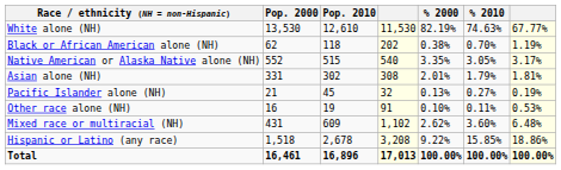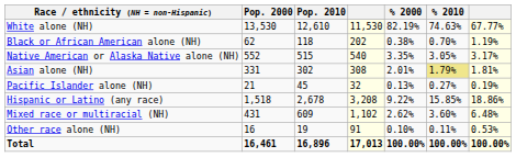Asian alone (NH) | % 2010: no background -> khaki background
rows swapped: Other race alone (NH) <-> Hispanic or Latino (any race)
